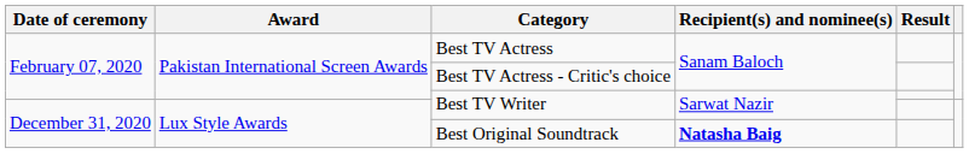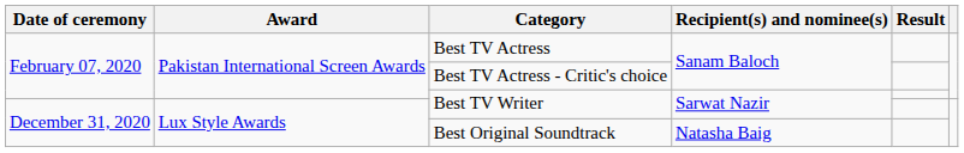Best Original Soundtrack | Recipient(s) and nominee(s): bold -> normal
